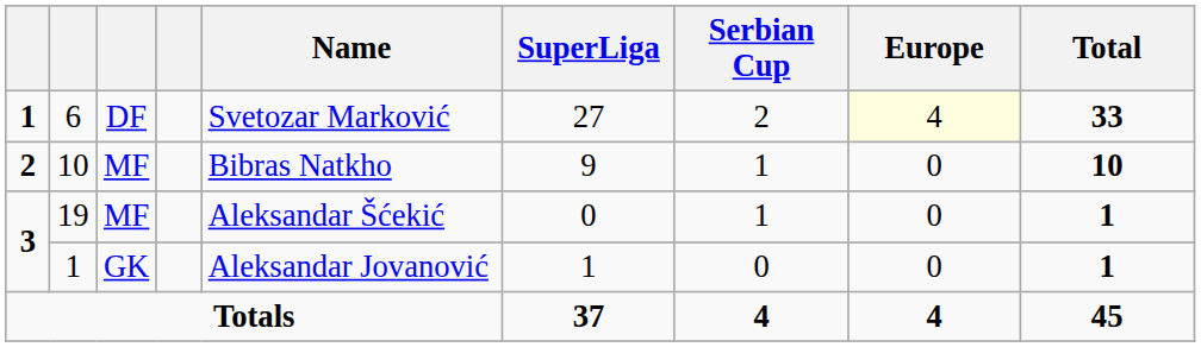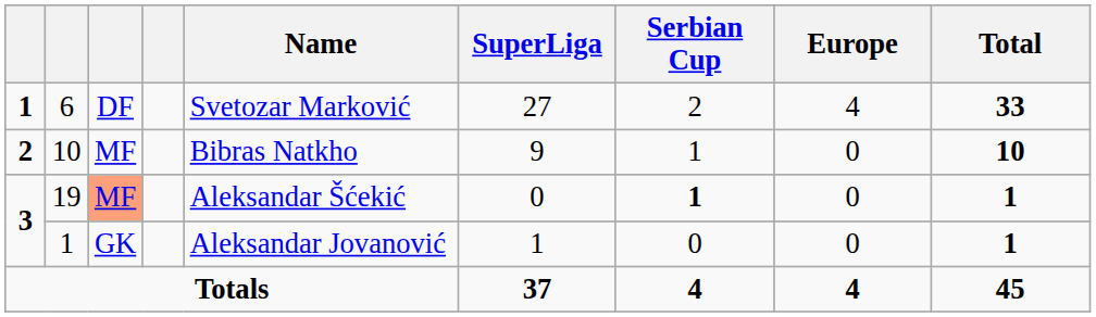6 | Europe: lightyellow background -> no background
19 | column 3: no background -> lightsalmon background
19 | Serbian Cup: normal -> bold
